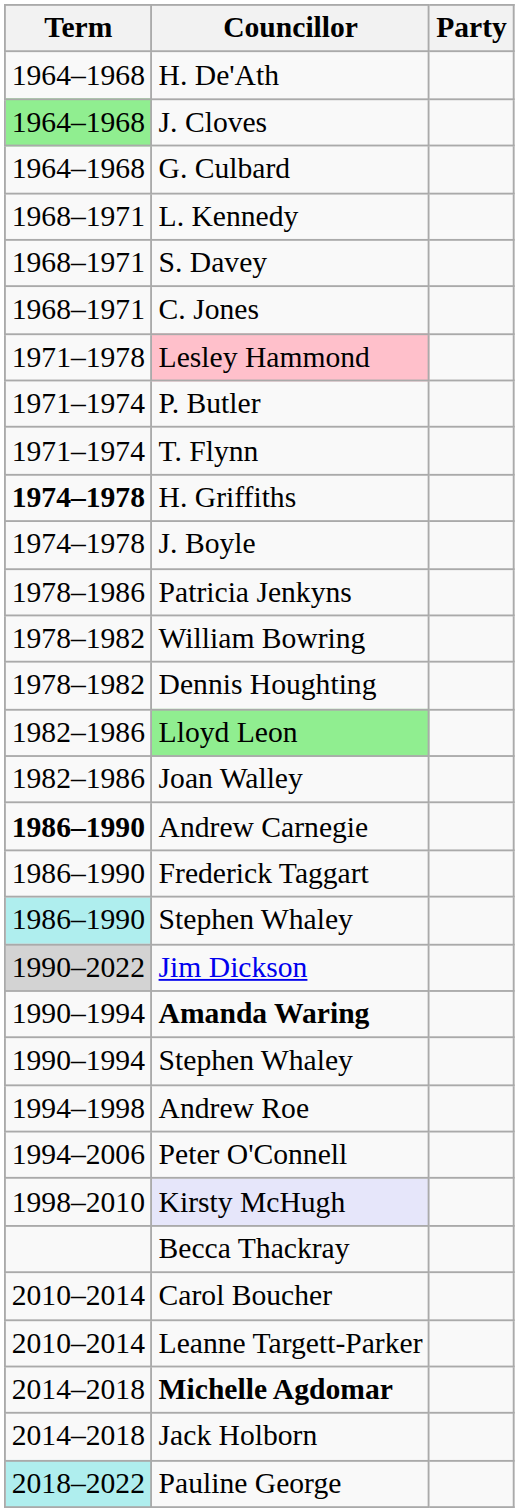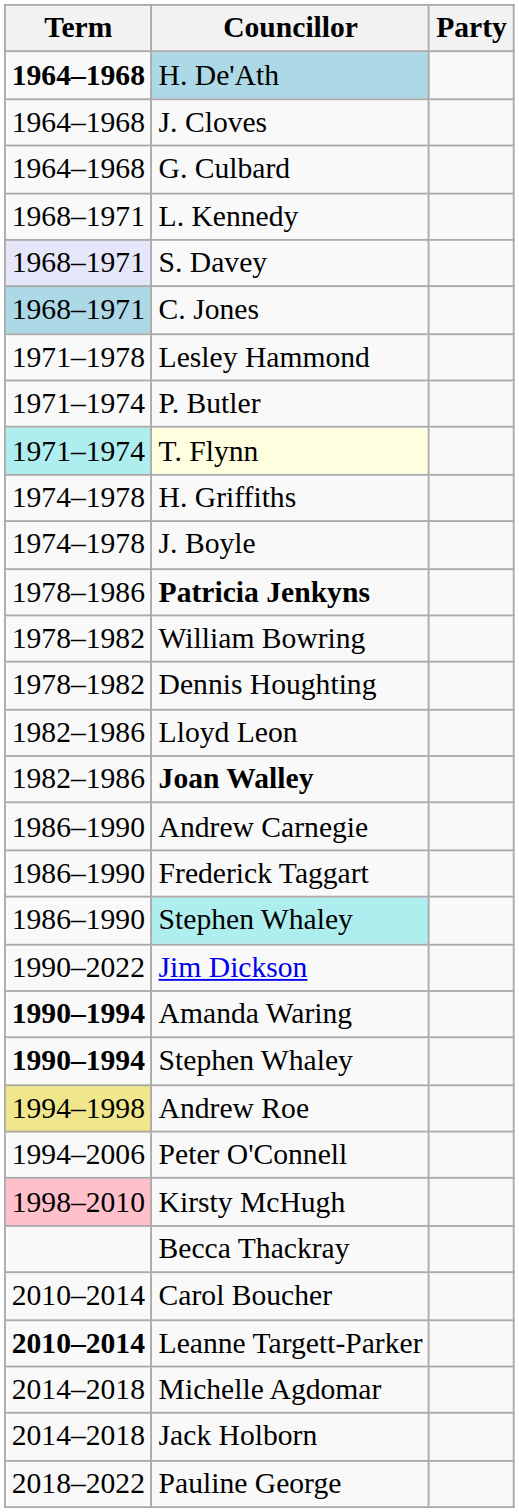H. De'Ath | Term: normal -> bold
H. De'Ath | Councillor: no background -> lightblue background
J. Cloves | Term: lightgreen background -> no background
S. Davey | Term: no background -> lavender background
C. Jones | Term: no background -> lightblue background
Lesley Hammond | Councillor: pink background -> no background
T. Flynn | Term: no background -> paleturquoise background
T. Flynn | Councillor: no background -> lightyellow background
H. Griffiths | Term: bold -> normal
Patricia Jenkyns | Councillor: normal -> bold
Lloyd Leon | Councillor: lightgreen background -> no background
Joan Walley | Councillor: normal -> bold
Andrew Carnegie | Term: bold -> normal
1986–1990 / Stephen Whaley | Term: paleturquoise background -> no background
1986–1990 / Stephen Whaley | Councillor: no background -> paleturquoise background
Jim Dickson | Term: lightgrey background -> no background
Amanda Waring | Term: normal -> bold
Amanda Waring | Councillor: bold -> normal
1990–1994 / Stephen Whaley | Term: normal -> bold
Andrew Roe | Term: no background -> khaki background
Kirsty McHugh | Term: no background -> pink background
Kirsty McHugh | Councillor: lavender background -> no background
Leanne Targett-Parker | Term: normal -> bold
Michelle Agdomar | Councillor: bold -> normal
Pauline George | Term: paleturquoise background -> no background
